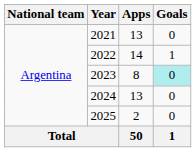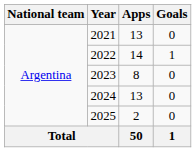2023 | Goals: paleturquoise background -> no background
